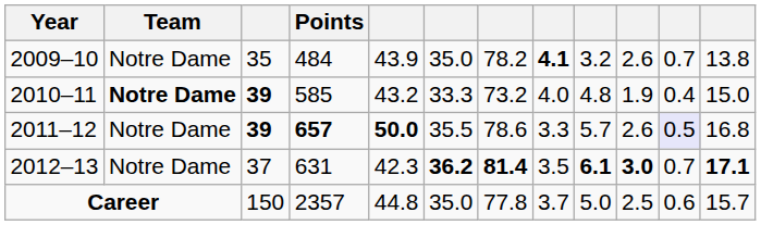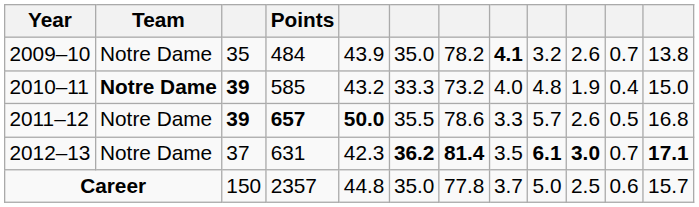2011–12 | column 11: lavender background -> no background
